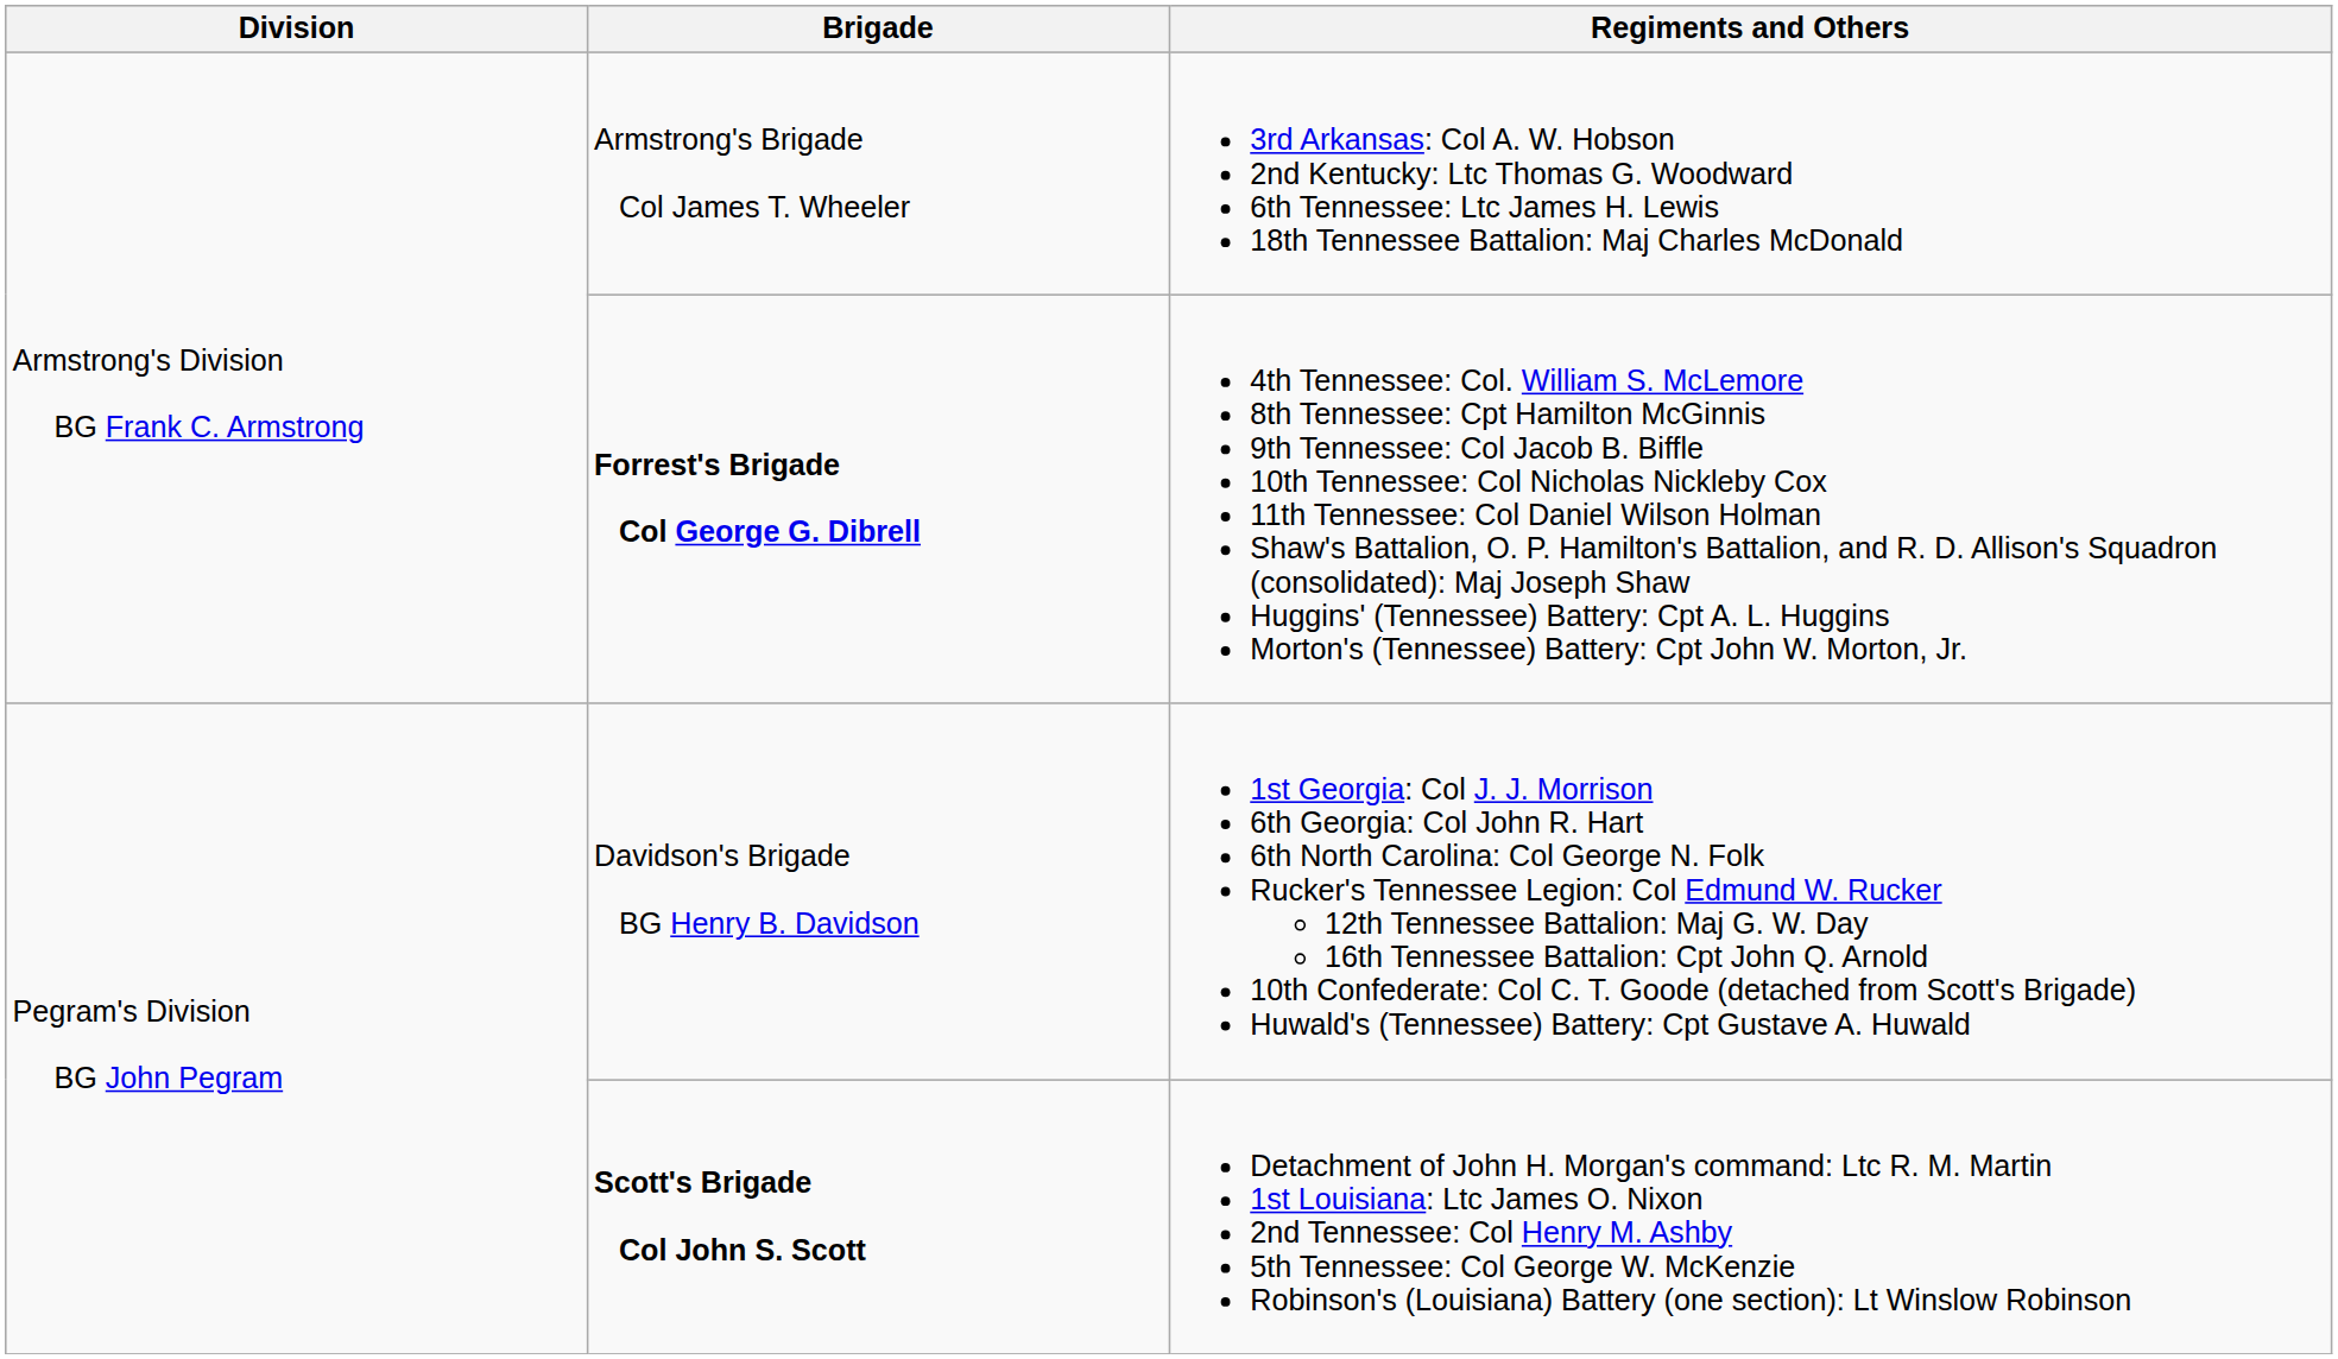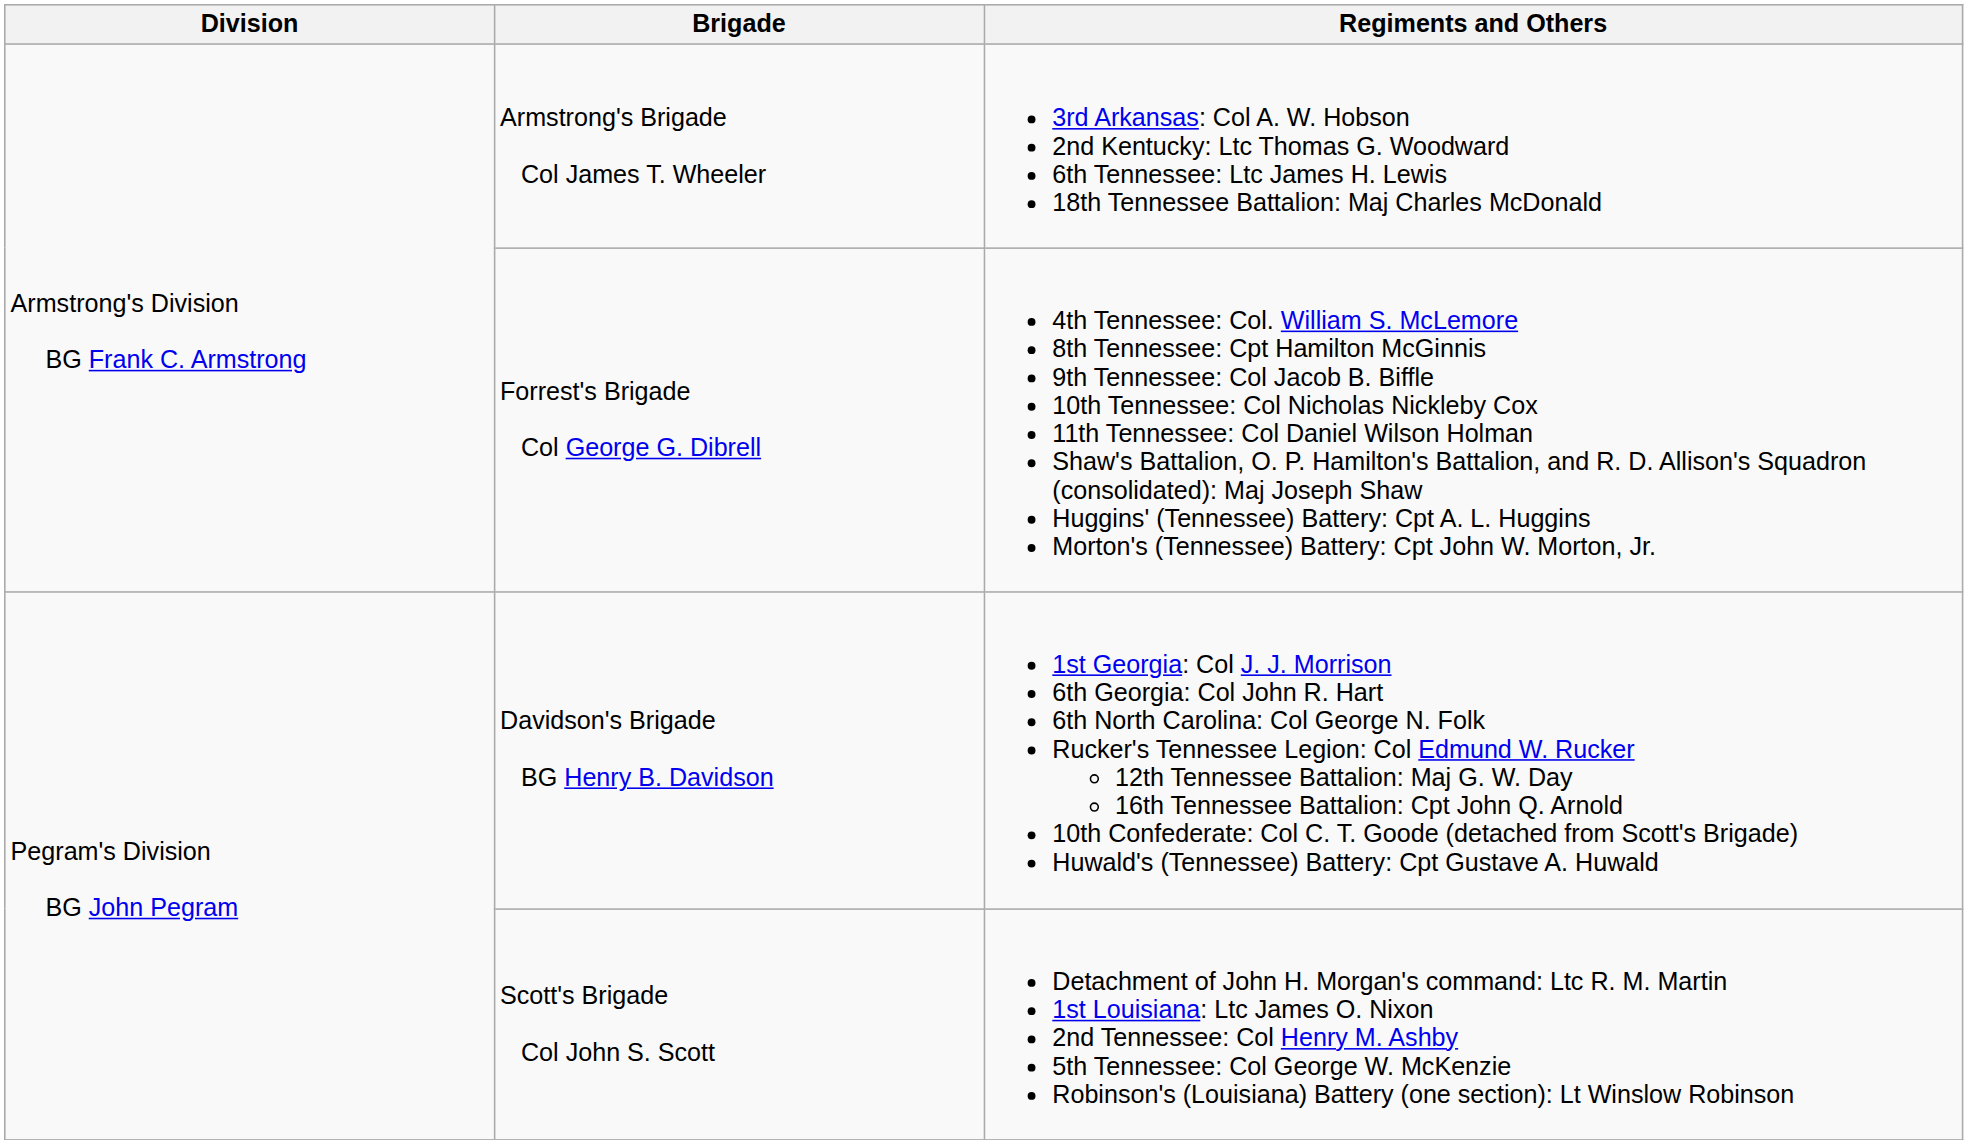Forrest's Brigade Col George G. Dibrell | Brigade: bold -> normal
Scott's Brigade Col John S. Scott | Brigade: bold -> normal
